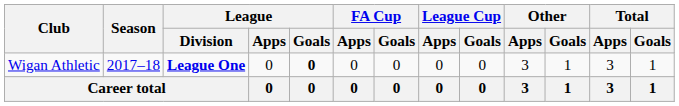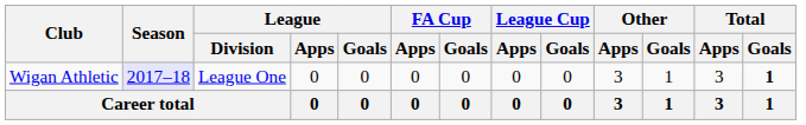Wigan Athletic | Season: no background -> lavender background
Wigan Athletic | League / Division: bold -> normal
Wigan Athletic | League / Goals: bold -> normal
Wigan Athletic | Total / Goals: normal -> bold
